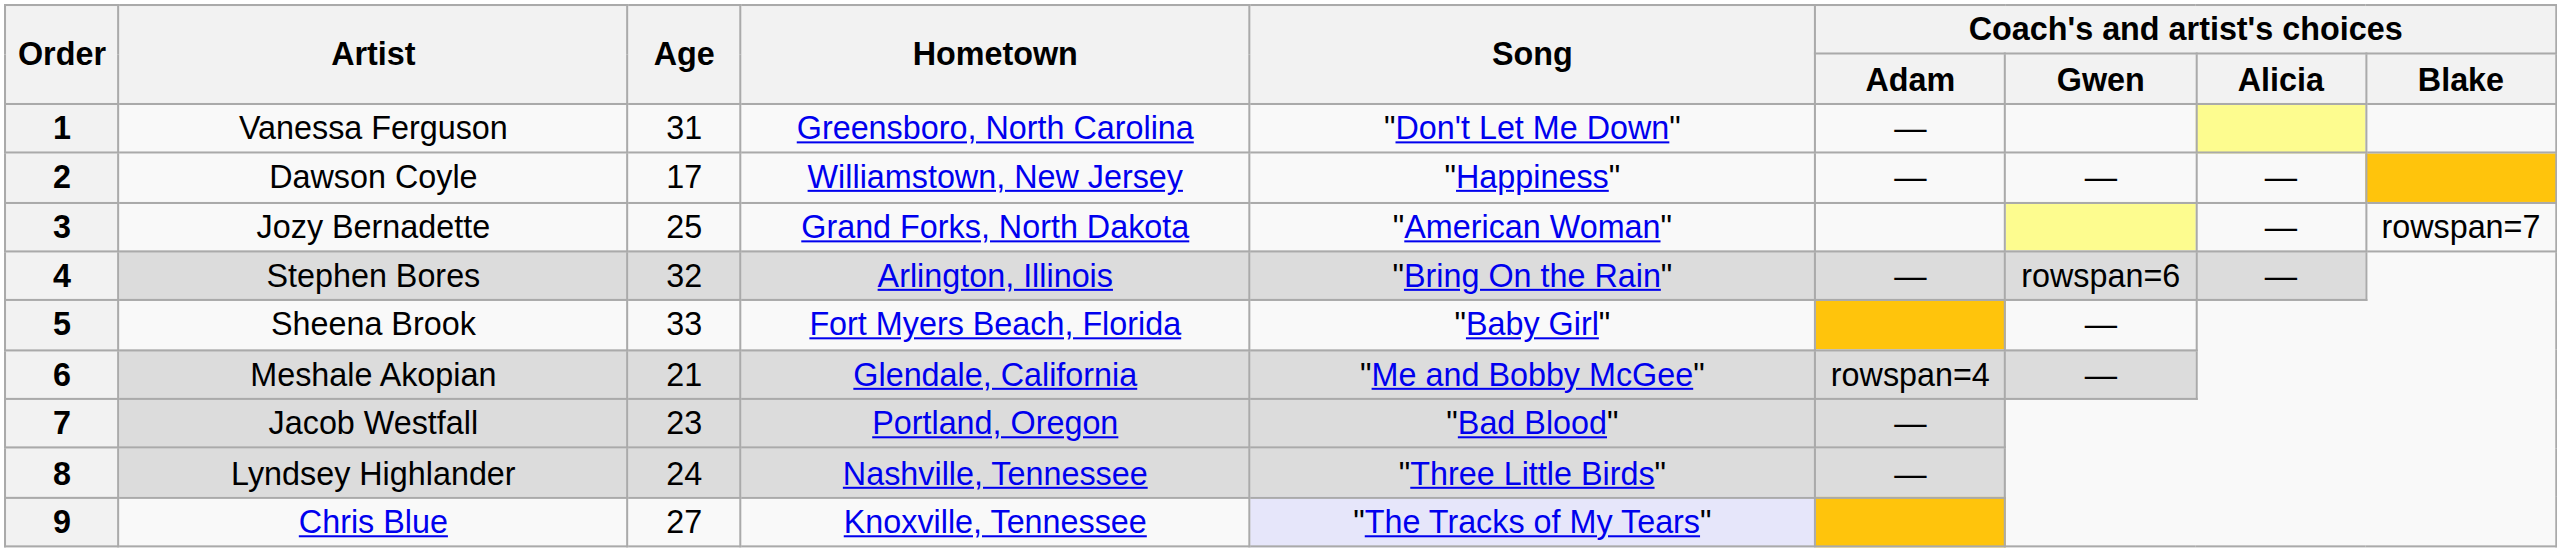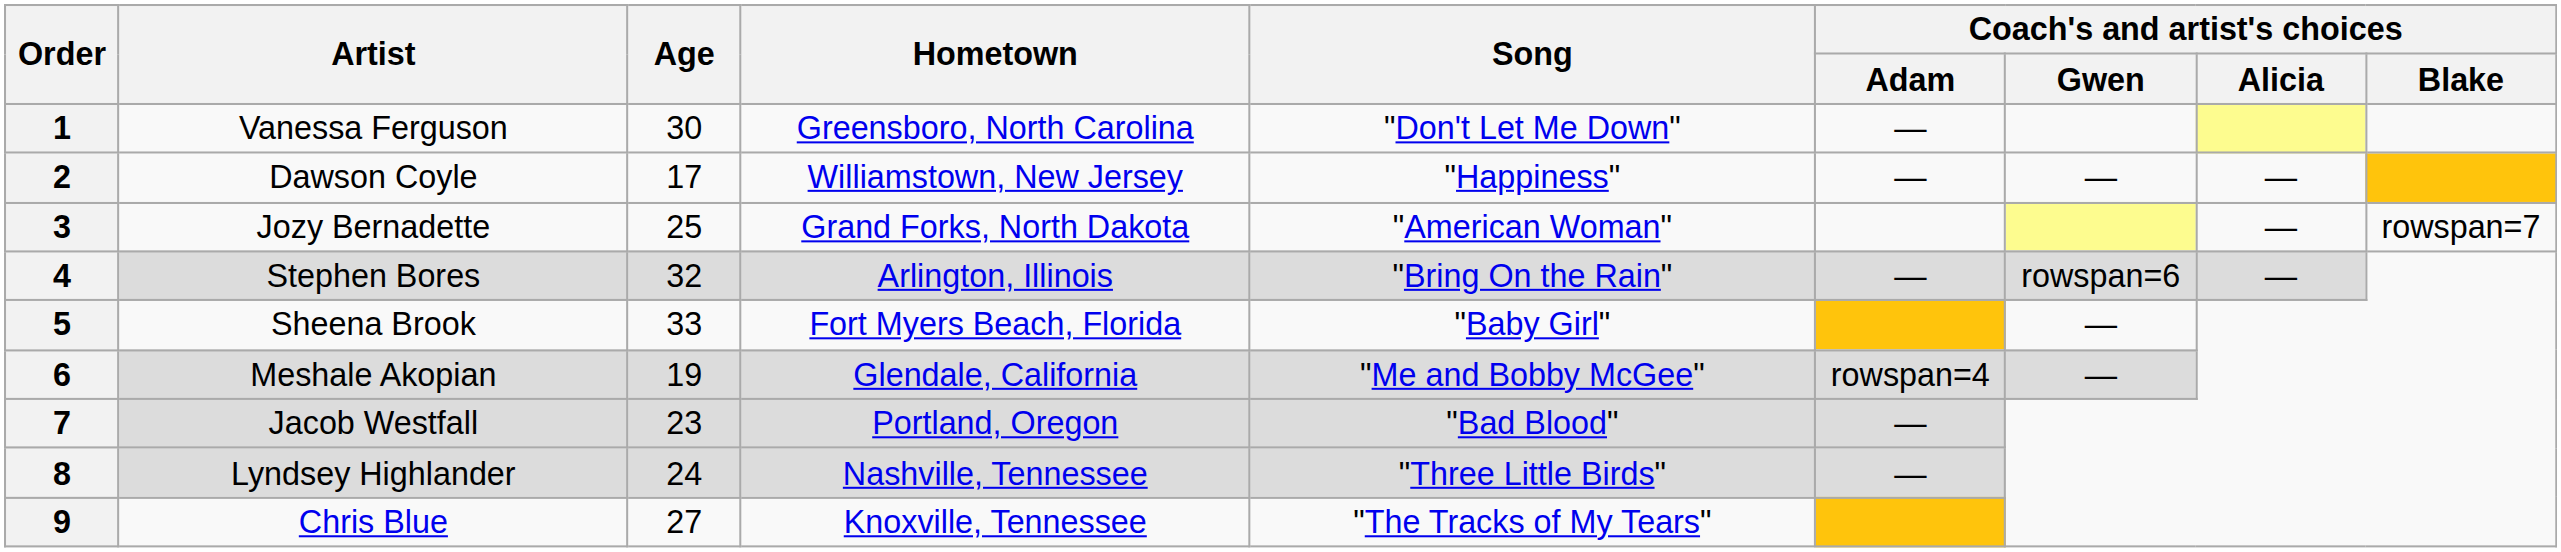1 | Age: 31 -> 30
6 | Age: 21 -> 19
9 | Song: lavender background -> no background
